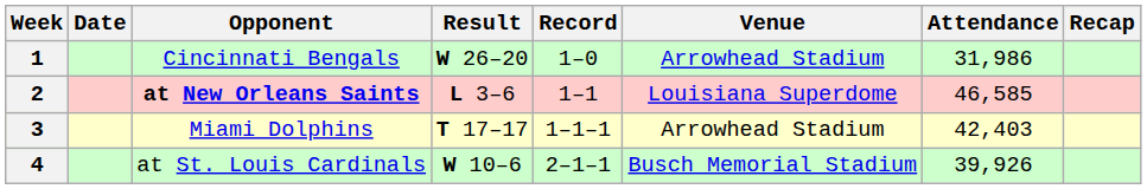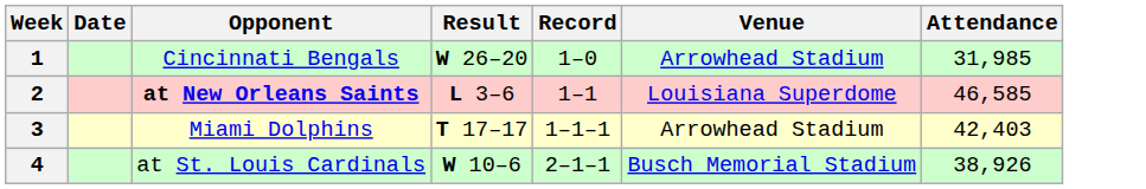- column: Recap
1 | Attendance: 31,986 -> 31,985
4 | Attendance: 39,926 -> 38,926
